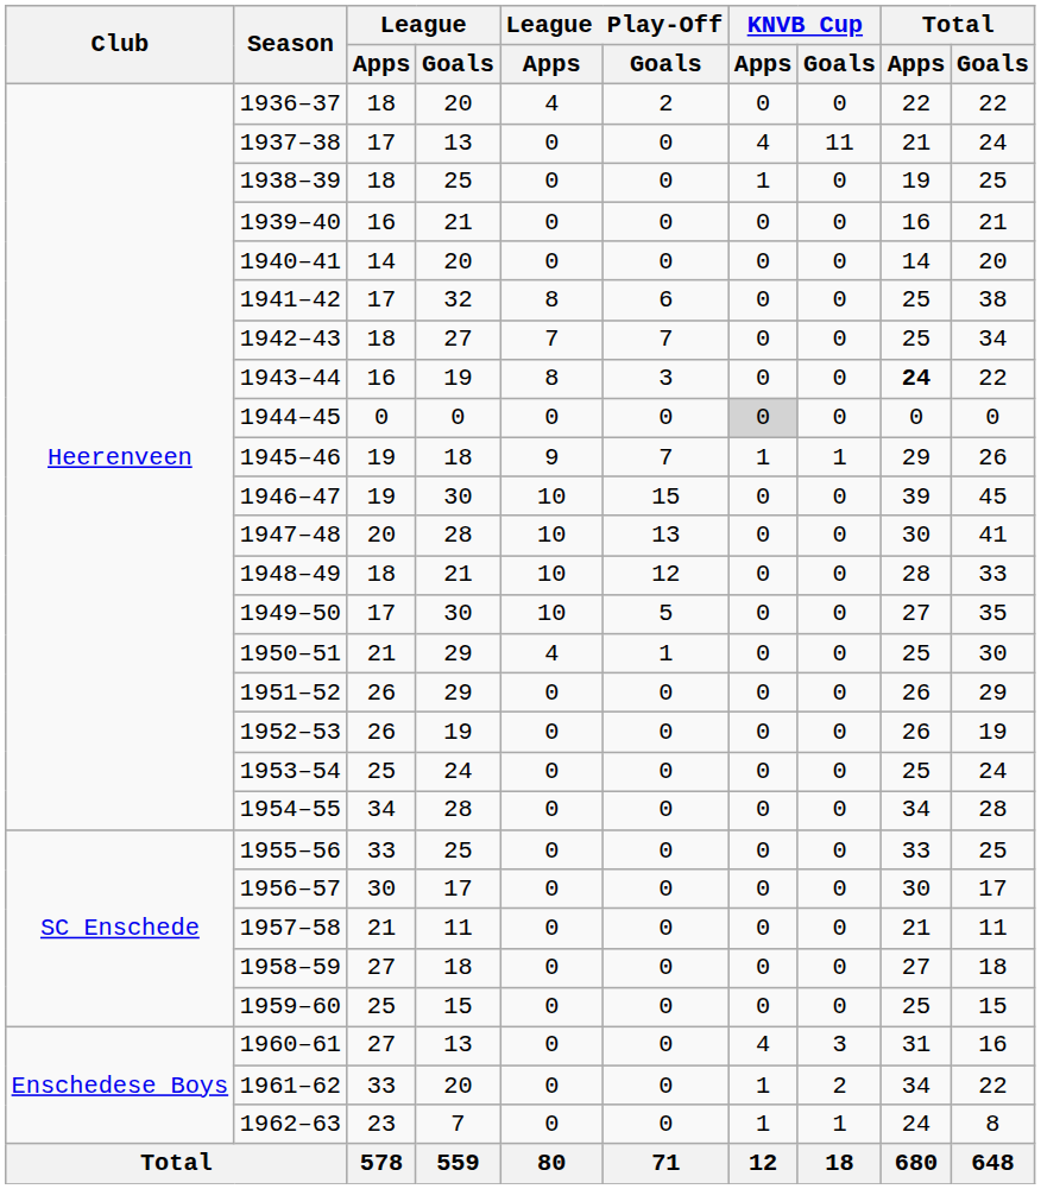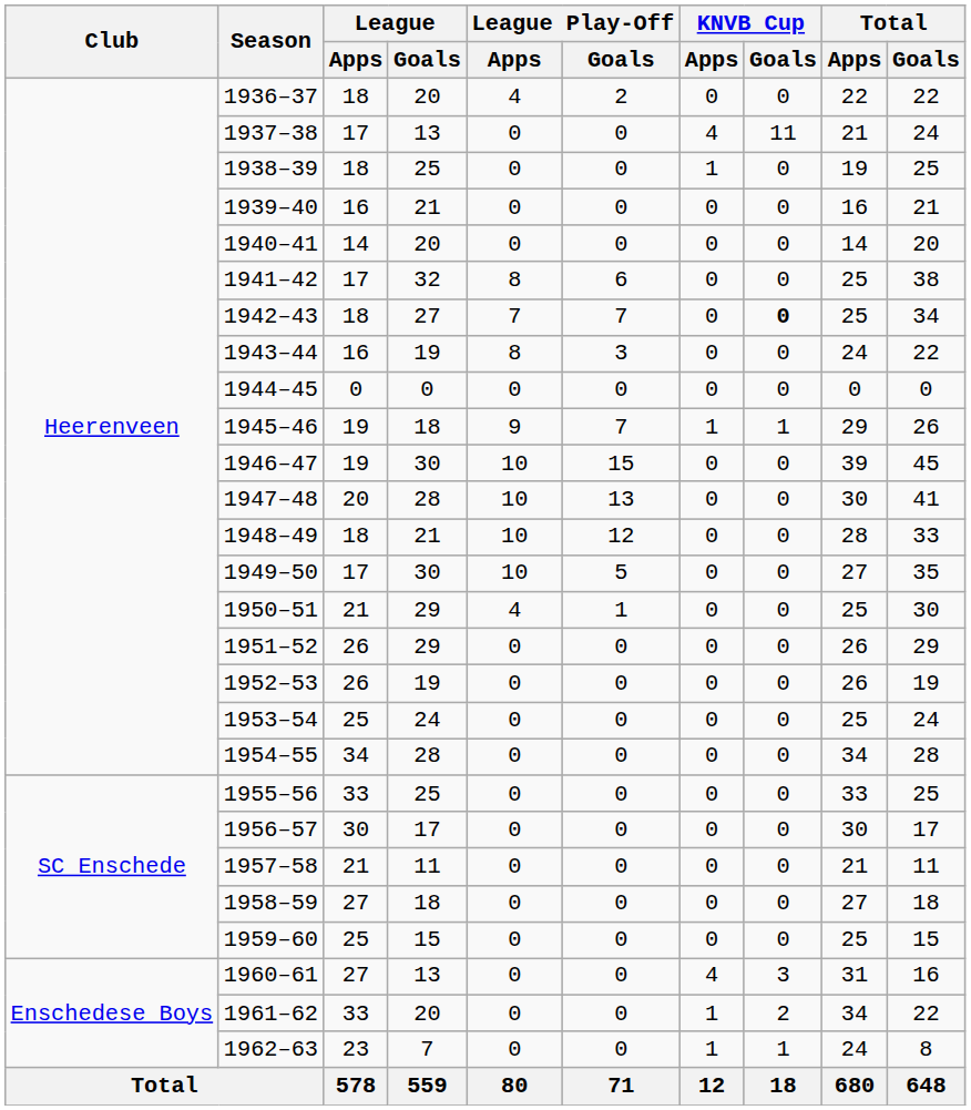1942–43 | KNVB Cup / Goals: normal -> bold
1943–44 | Total / Apps: bold -> normal
1944–45 | KNVB Cup / Apps: lightgrey background -> no background
